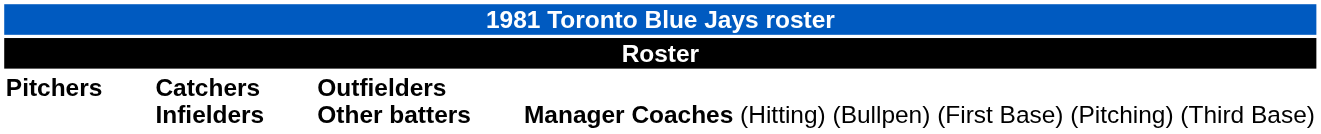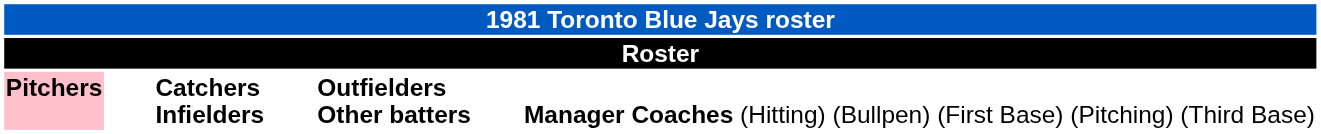Pitchers | column 1: no background -> pink background
